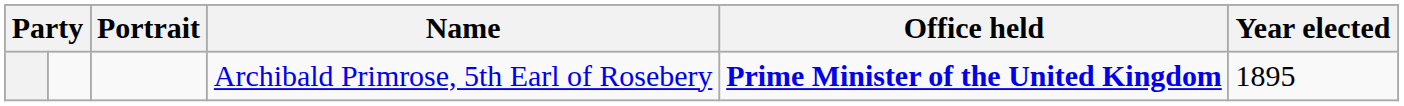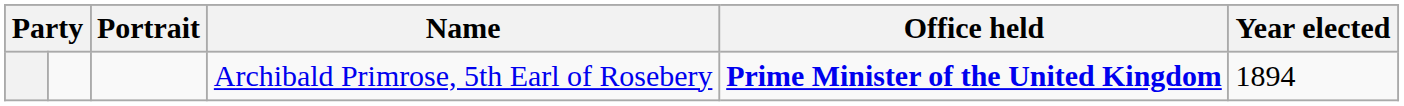Archibald Primrose, 5th Earl of Rosebery | Year elected: 1895 -> 1894
